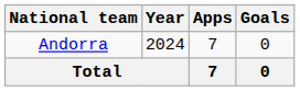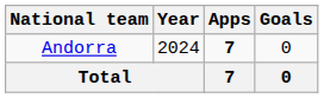Andorra | Apps: normal -> bold
